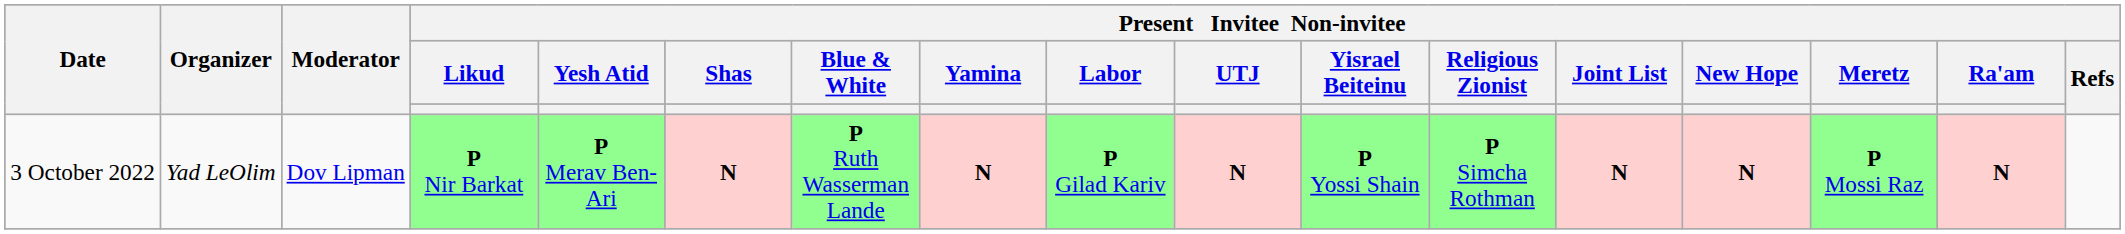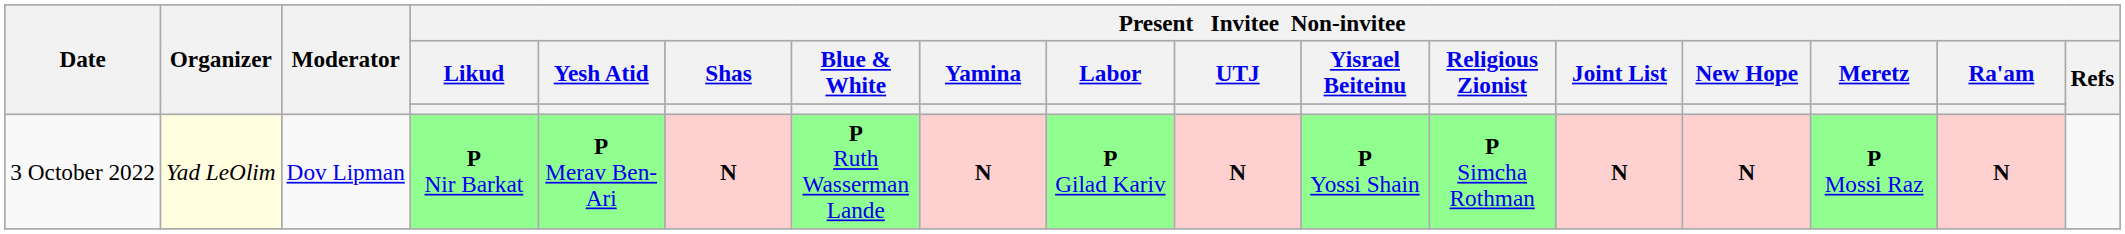3 October 2022 | Organizer: no background -> lightyellow background
